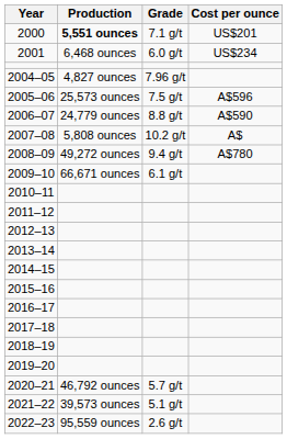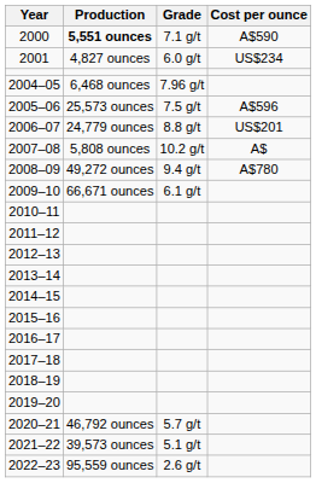2000 | Cost per ounce: US$201 -> A$590
2001 | Production: 6,468 ounces -> 4,827 ounces
2004–05 | Production: 4,827 ounces -> 6,468 ounces
2006–07 | Cost per ounce: A$590 -> US$201
